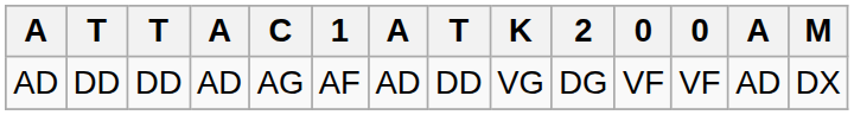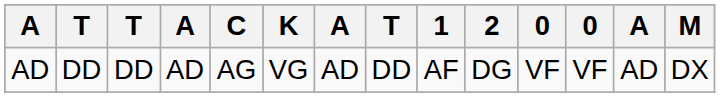columns swapped: K <-> 1
